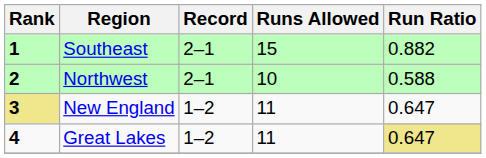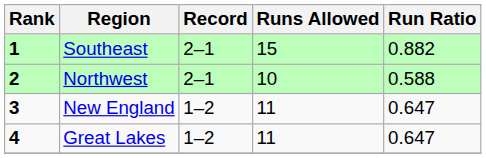New England | Rank: khaki background -> no background
Great Lakes | Run Ratio: khaki background -> no background
